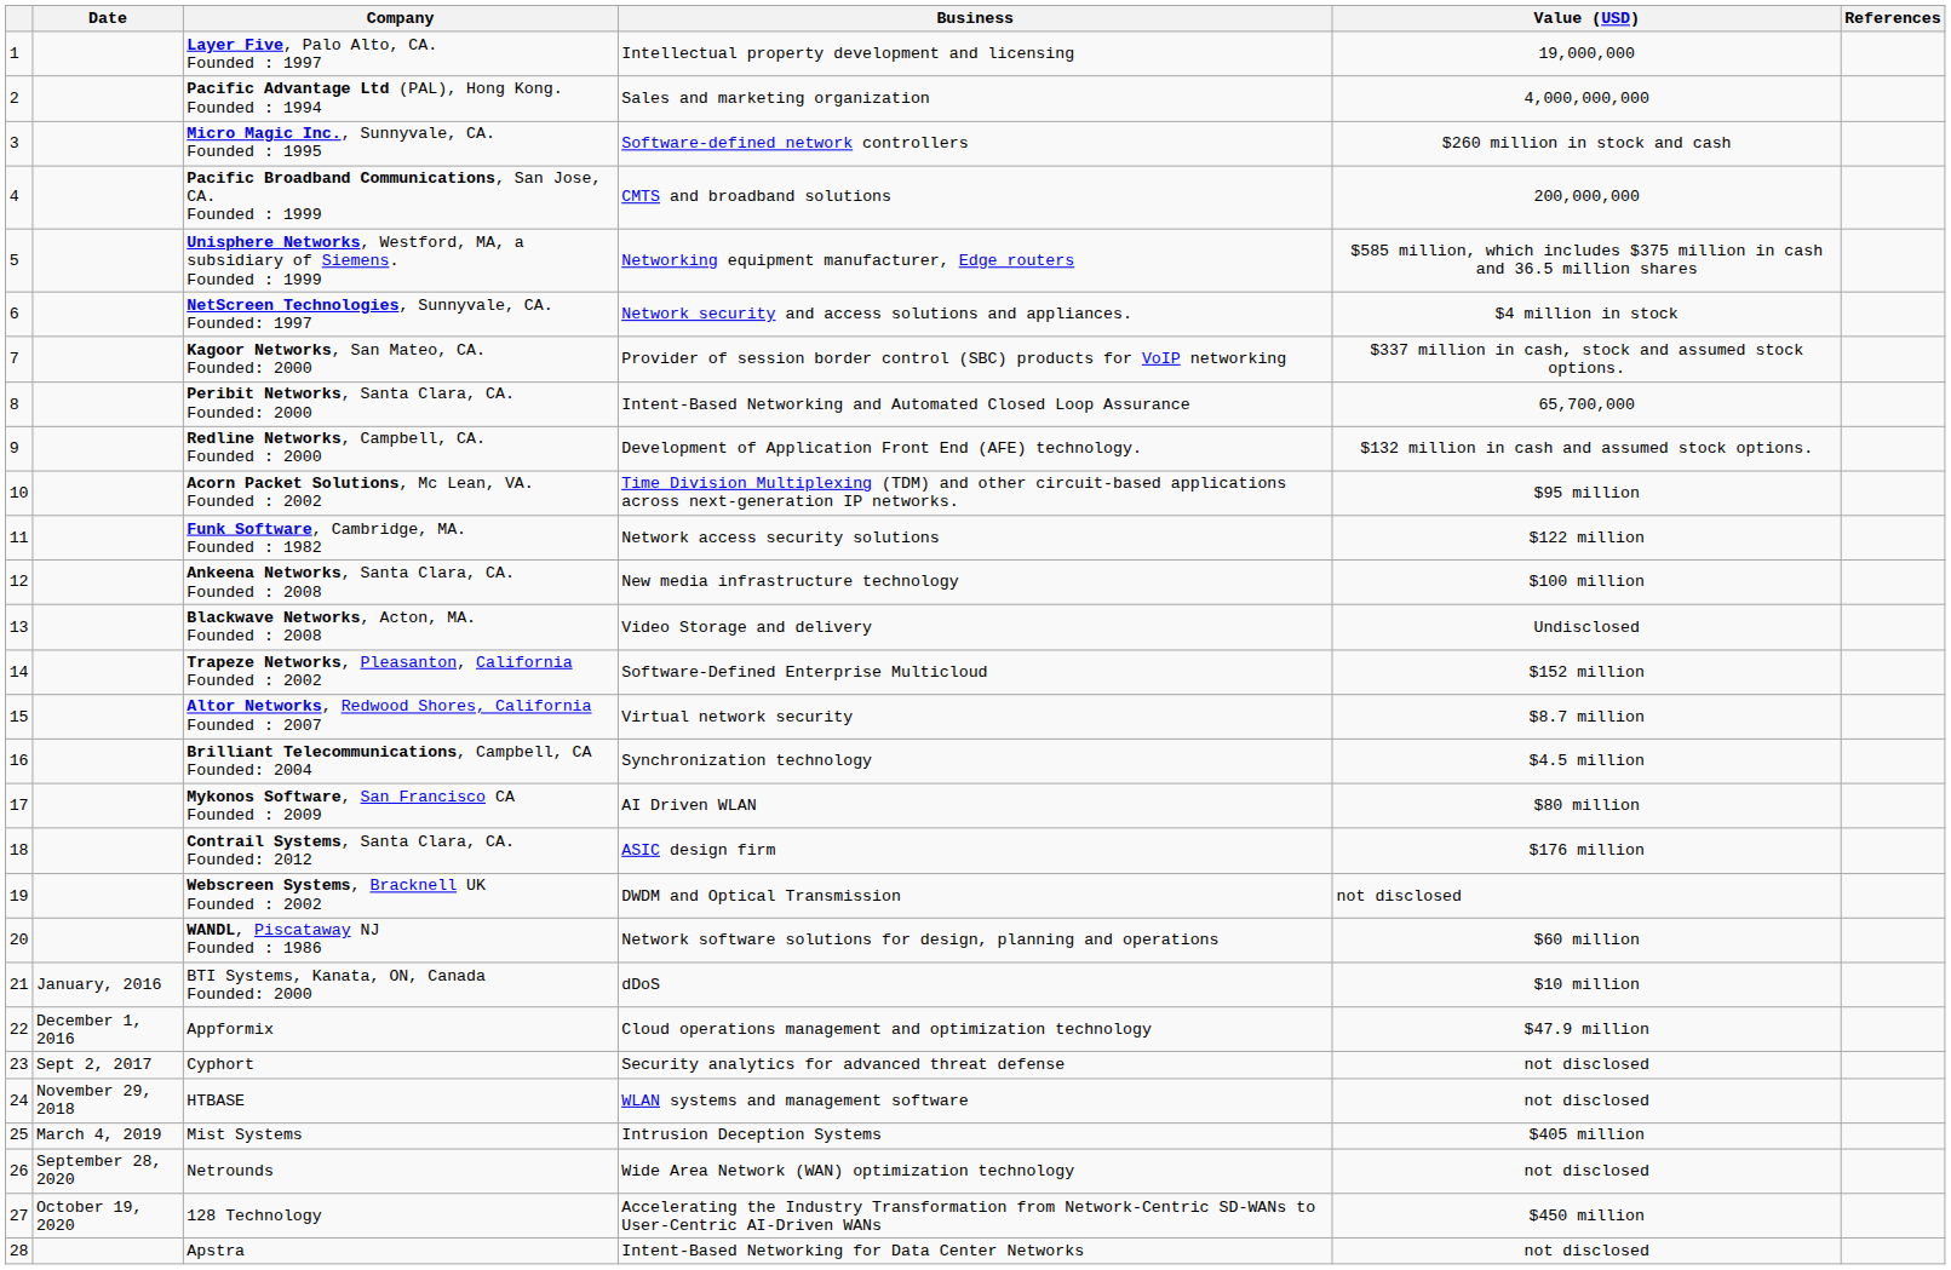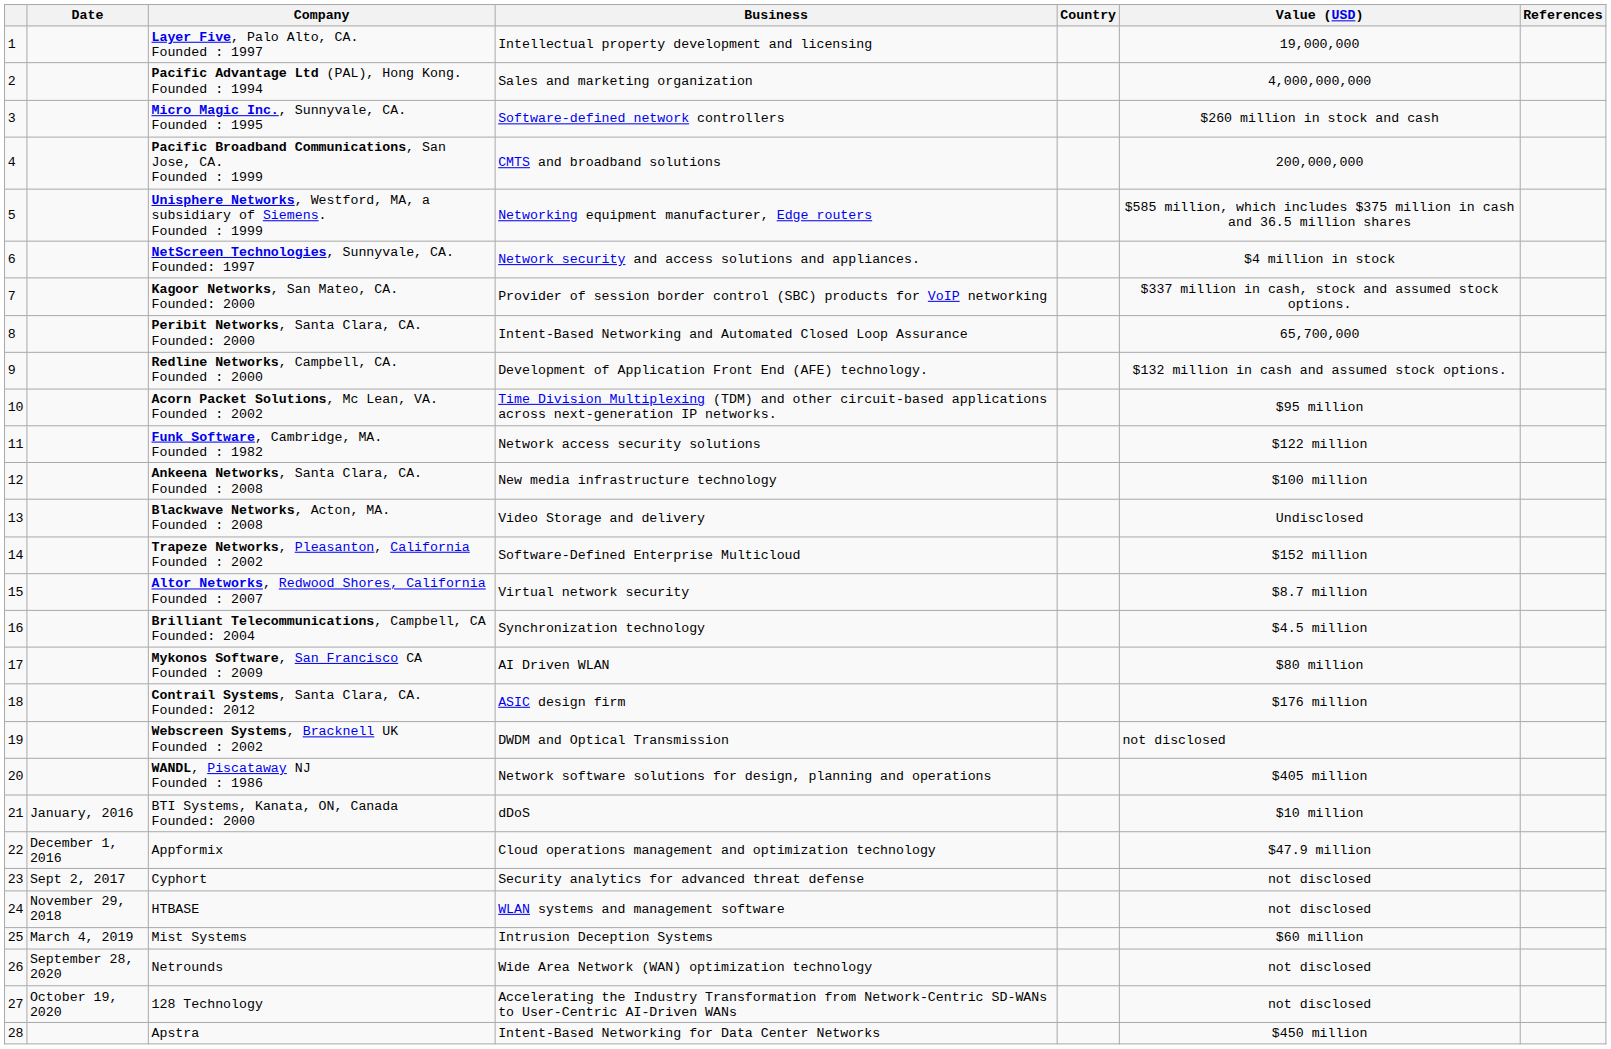+ column: Country
WANDL, Piscataway NJ Founded : 1986 | Value (USD): $60 million -> $405 million
Mist Systems | Value (USD): $405 million -> $60 million
128 Technology | Value (USD): $450 million -> not disclosed
Apstra | Value (USD): not disclosed -> $450 million
